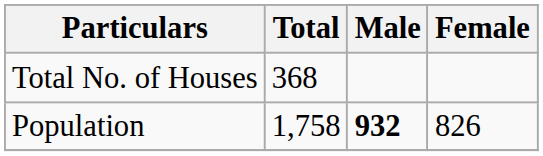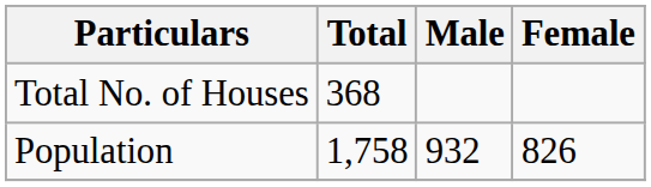Population | Male: bold -> normal
